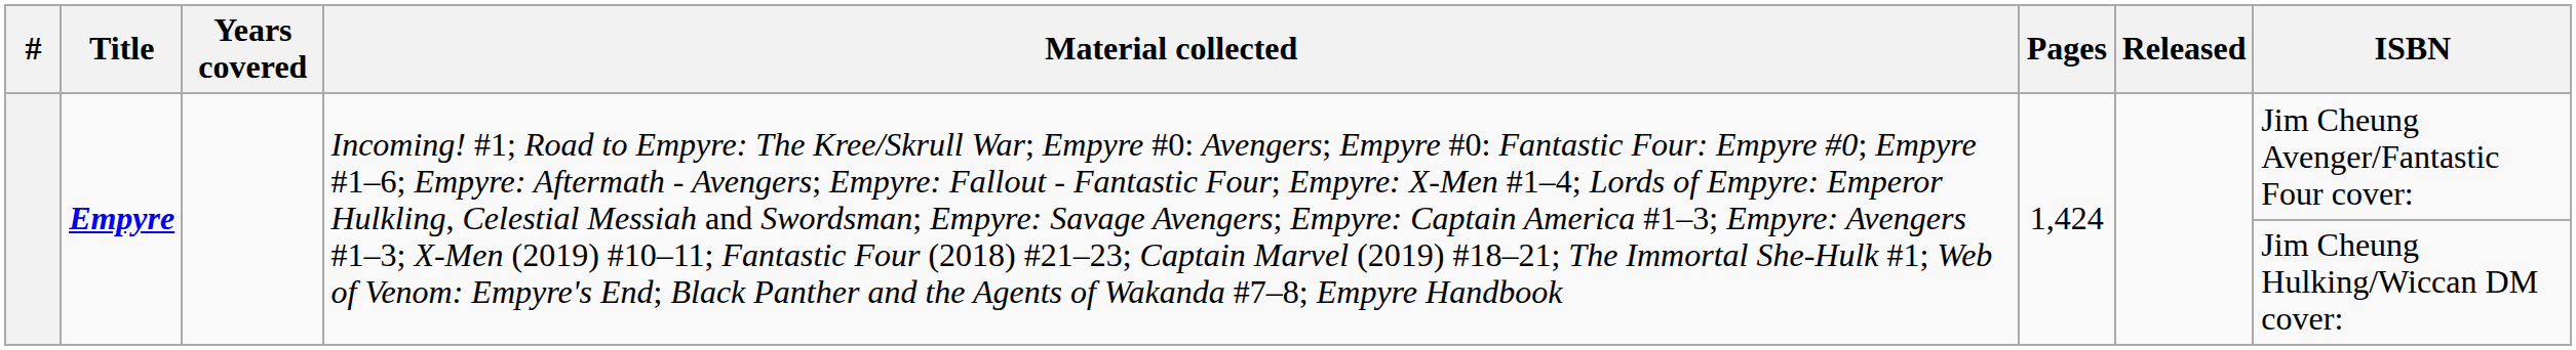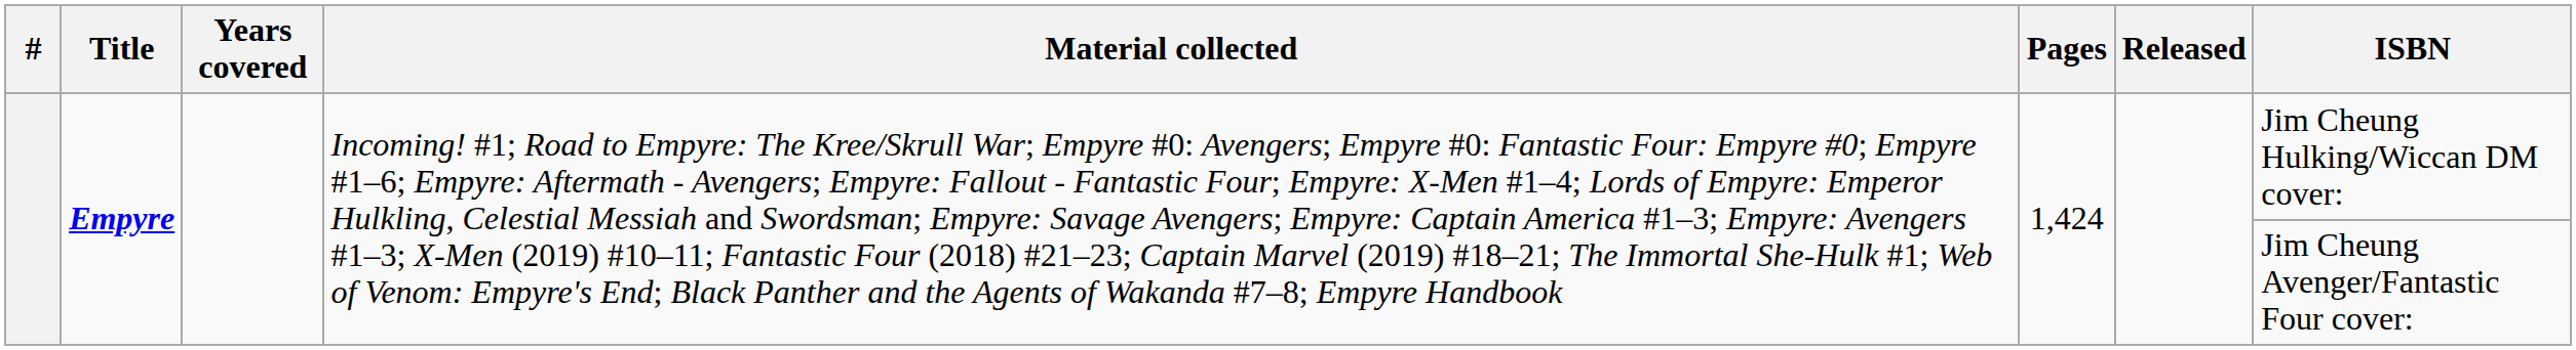row 2 | ISBN: Jim Cheung Avenger/Fantastic Four cover: -> Jim Cheung Hulking/Wiccan DM cover:
row 3 | ISBN: Jim Cheung Hulking/Wiccan DM cover: -> Jim Cheung Avenger/Fantastic Four cover:
